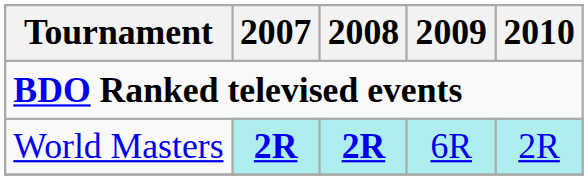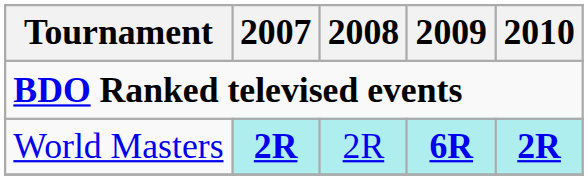World Masters | 2008: bold -> normal
World Masters | 2009: normal -> bold
World Masters | 2010: normal -> bold
